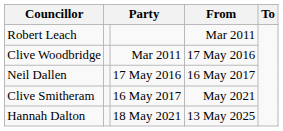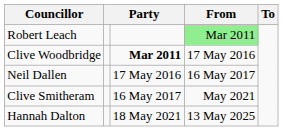Robert Leach | From: no background -> lightgreen background
Clive Woodbridge | column 3: normal -> bold
